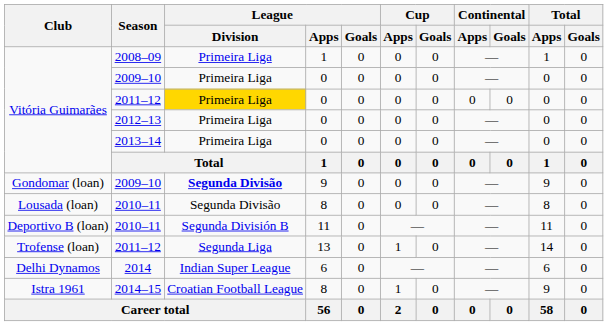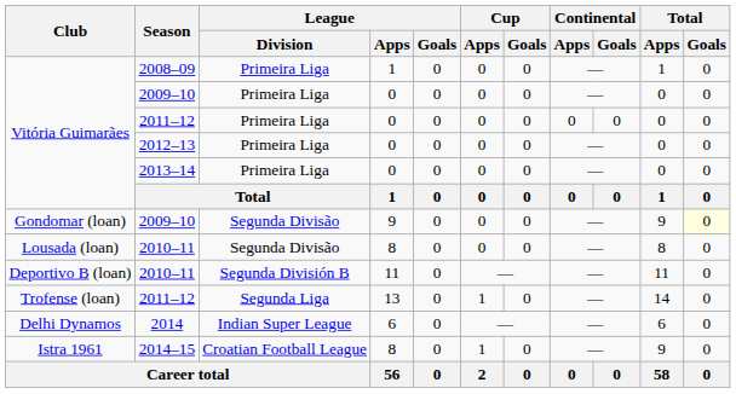Vitória Guimarães / 2011–12 | League / Division: gold background -> no background
Gondomar (loan) / 2009–10 | League / Division: bold -> normal
Gondomar (loan) / 2009–10 | Total / Goals: no background -> lightyellow background
